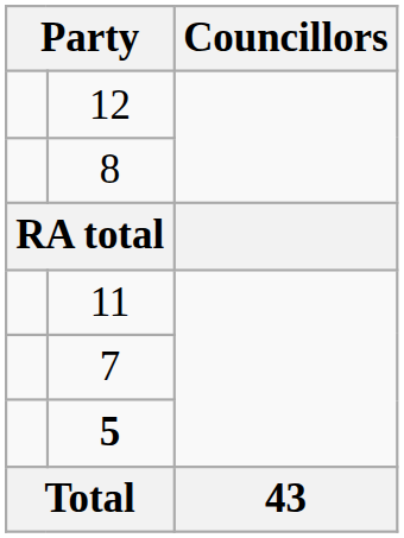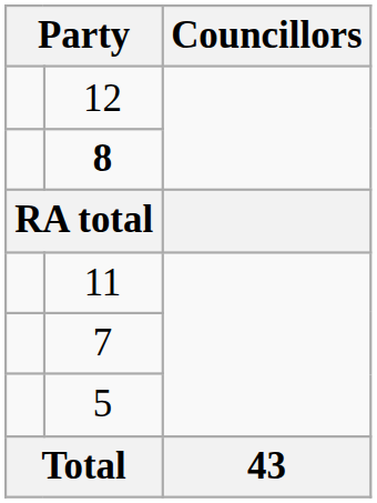8 | column 2: normal -> bold
5 | column 2: bold -> normal
